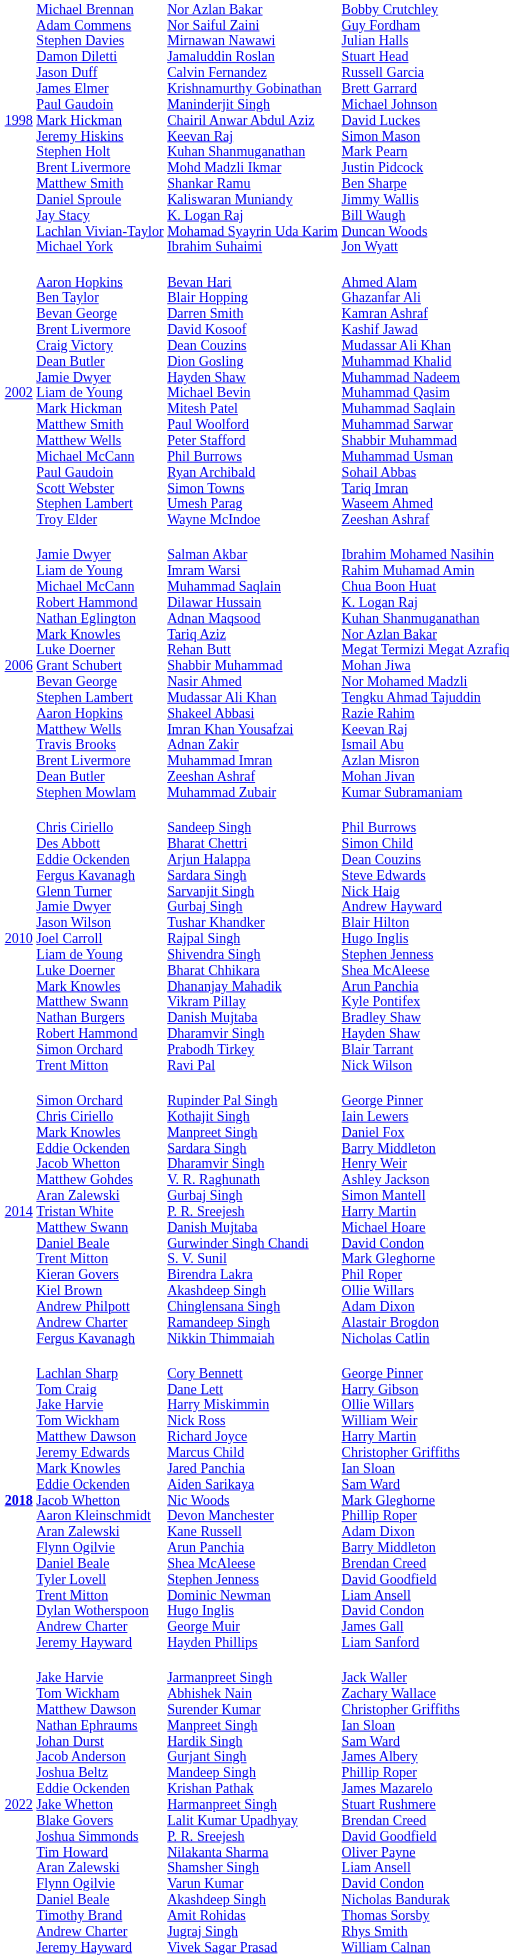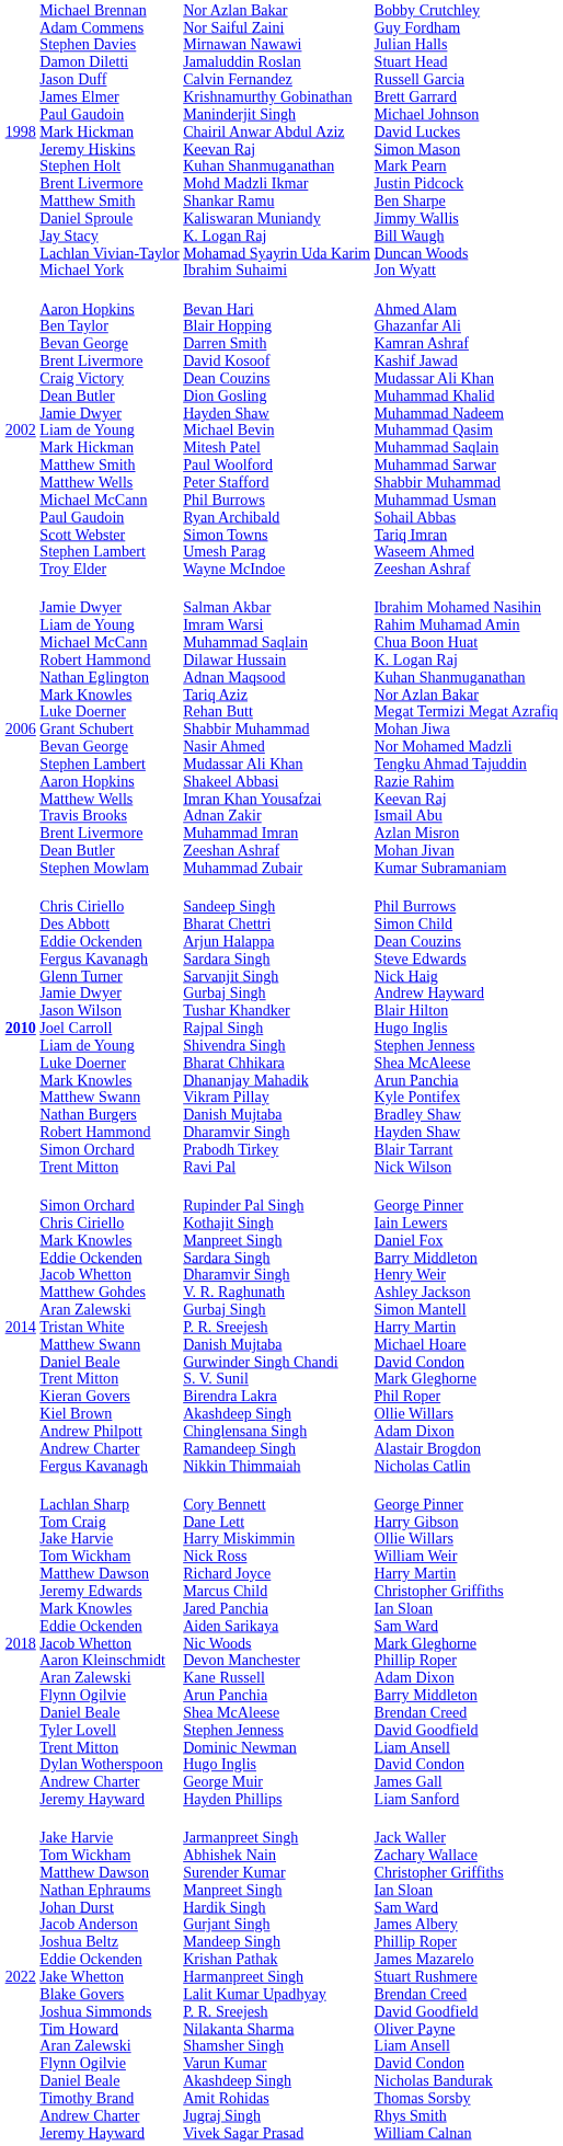row 4 | column 1: normal -> bold
row 6 | column 1: bold -> normal
